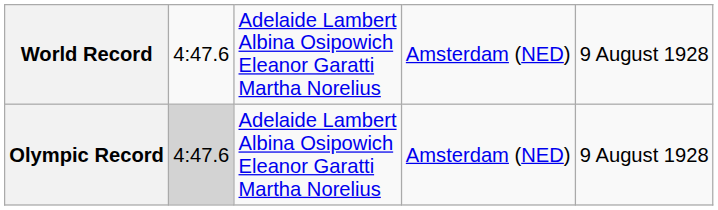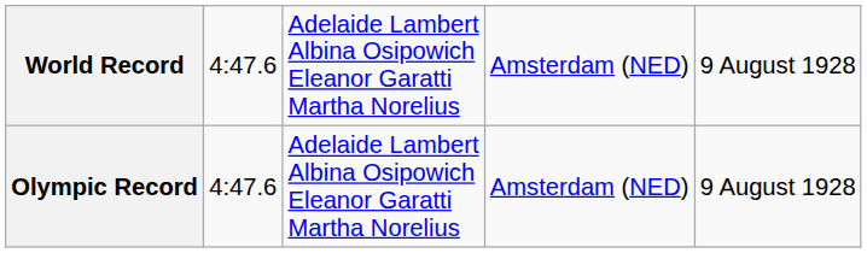Olympic Record | column 2: lightgrey background -> no background
